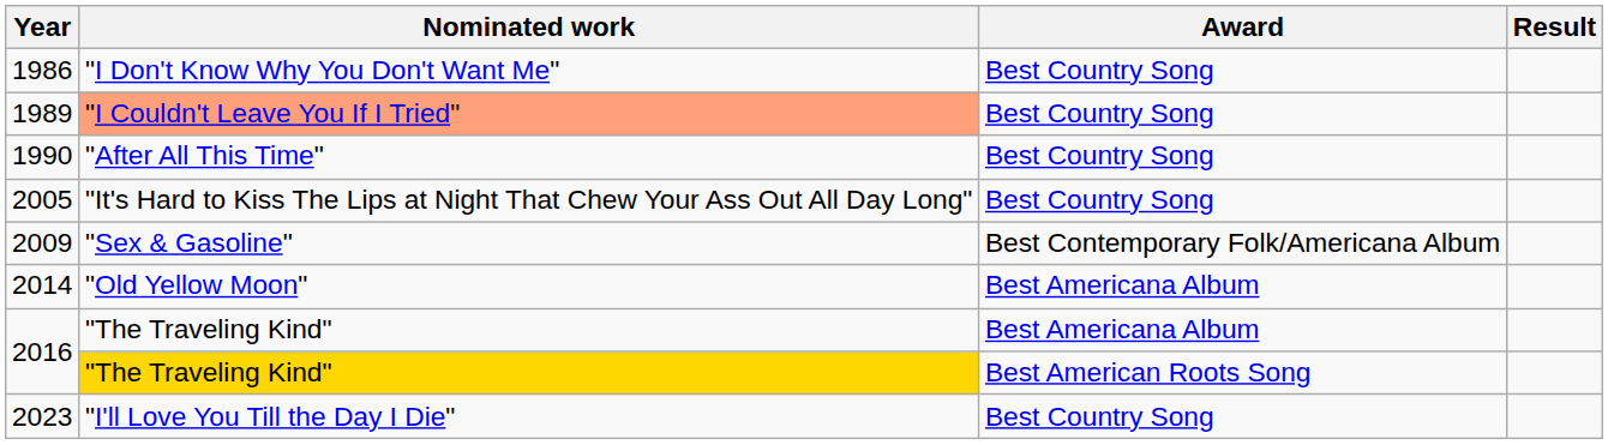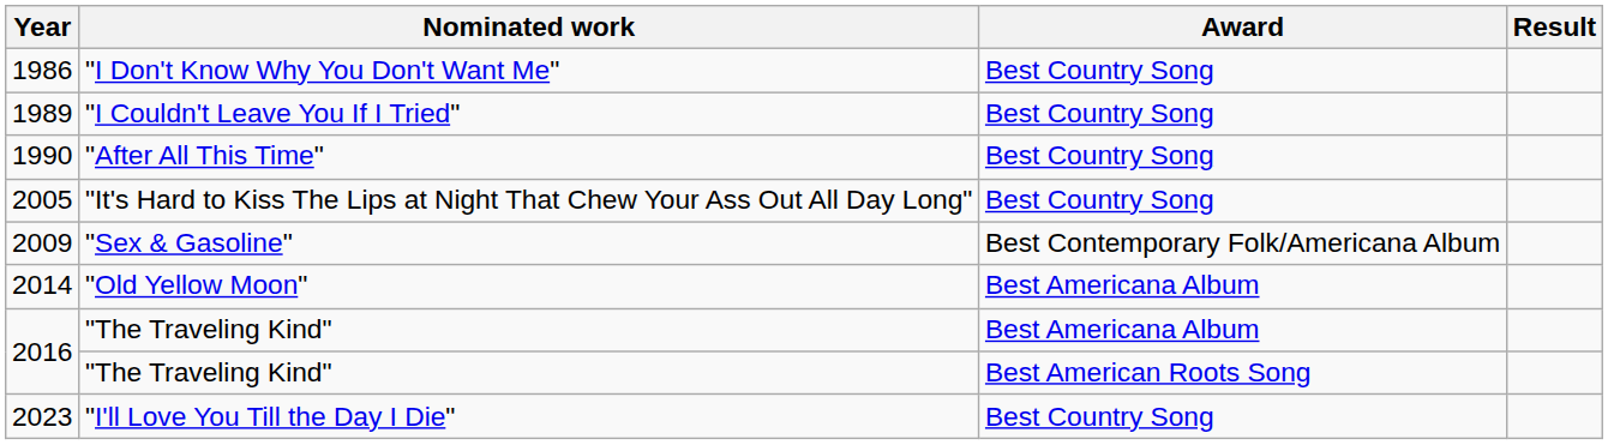1989 | Nominated work: lightsalmon background -> no background
2016 / Best American Roots Song | Nominated work: gold background -> no background
